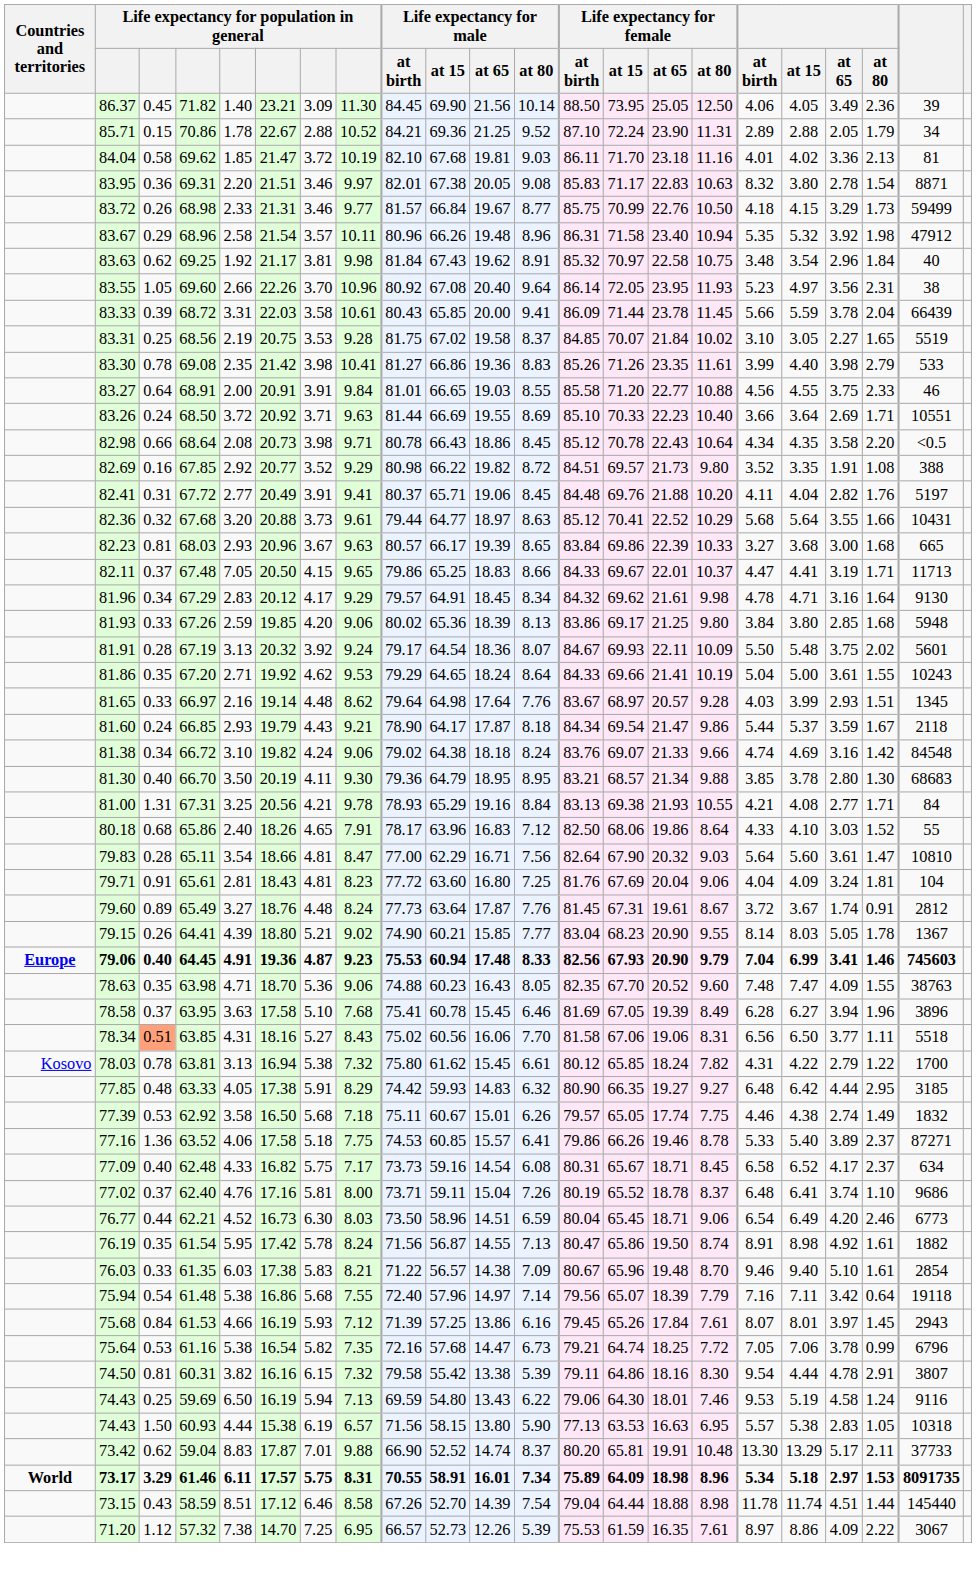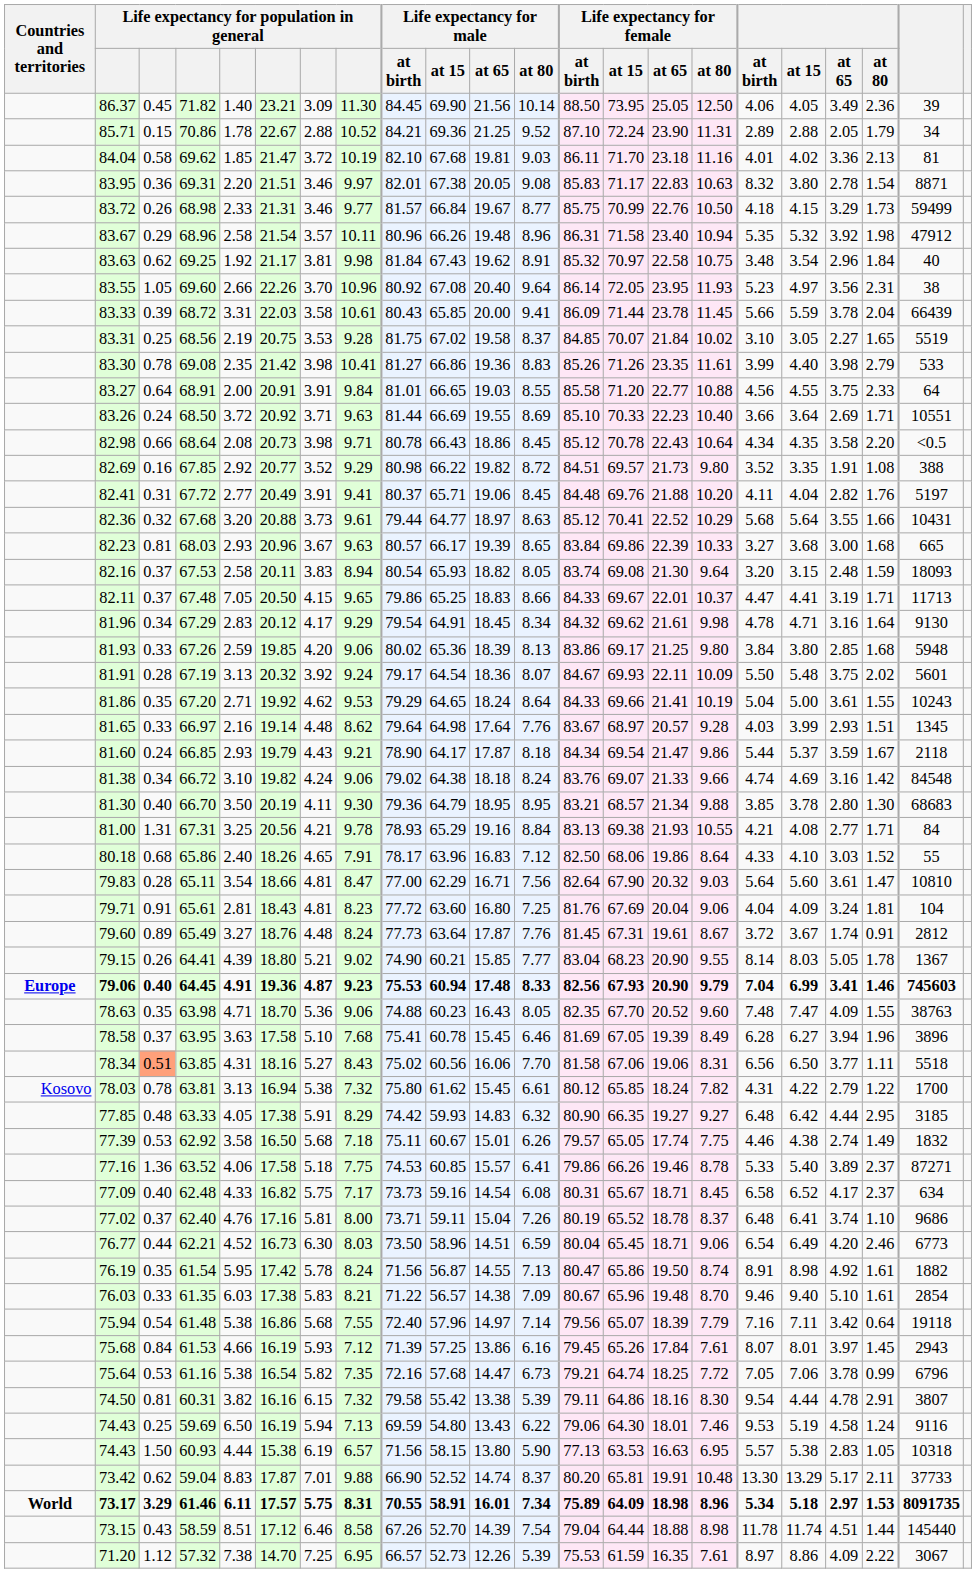68.91 | column 21: 46 -> 64
+ row: 82.16 | 0.37 | 67.53 | 2.58 | 20.11 | 3.83 | 8.94 | 80.54 | 65.93 | 18.82 | 8.05 | 83.74 | 69.08 | 21.30 | 9.64 | 3.20 | 3.15 | 2.48 | 1.59 | 18093
67.29 | Life expectancy for male / at birth: 79.57 -> 79.54
